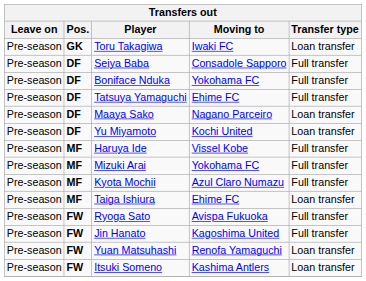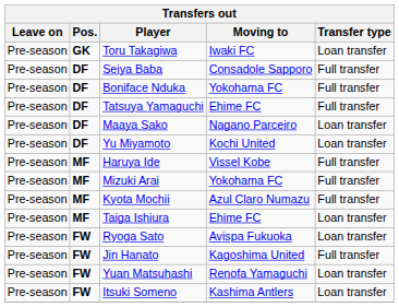Ryoga Sato | Transfer type: Full transfer -> Loan transfer
